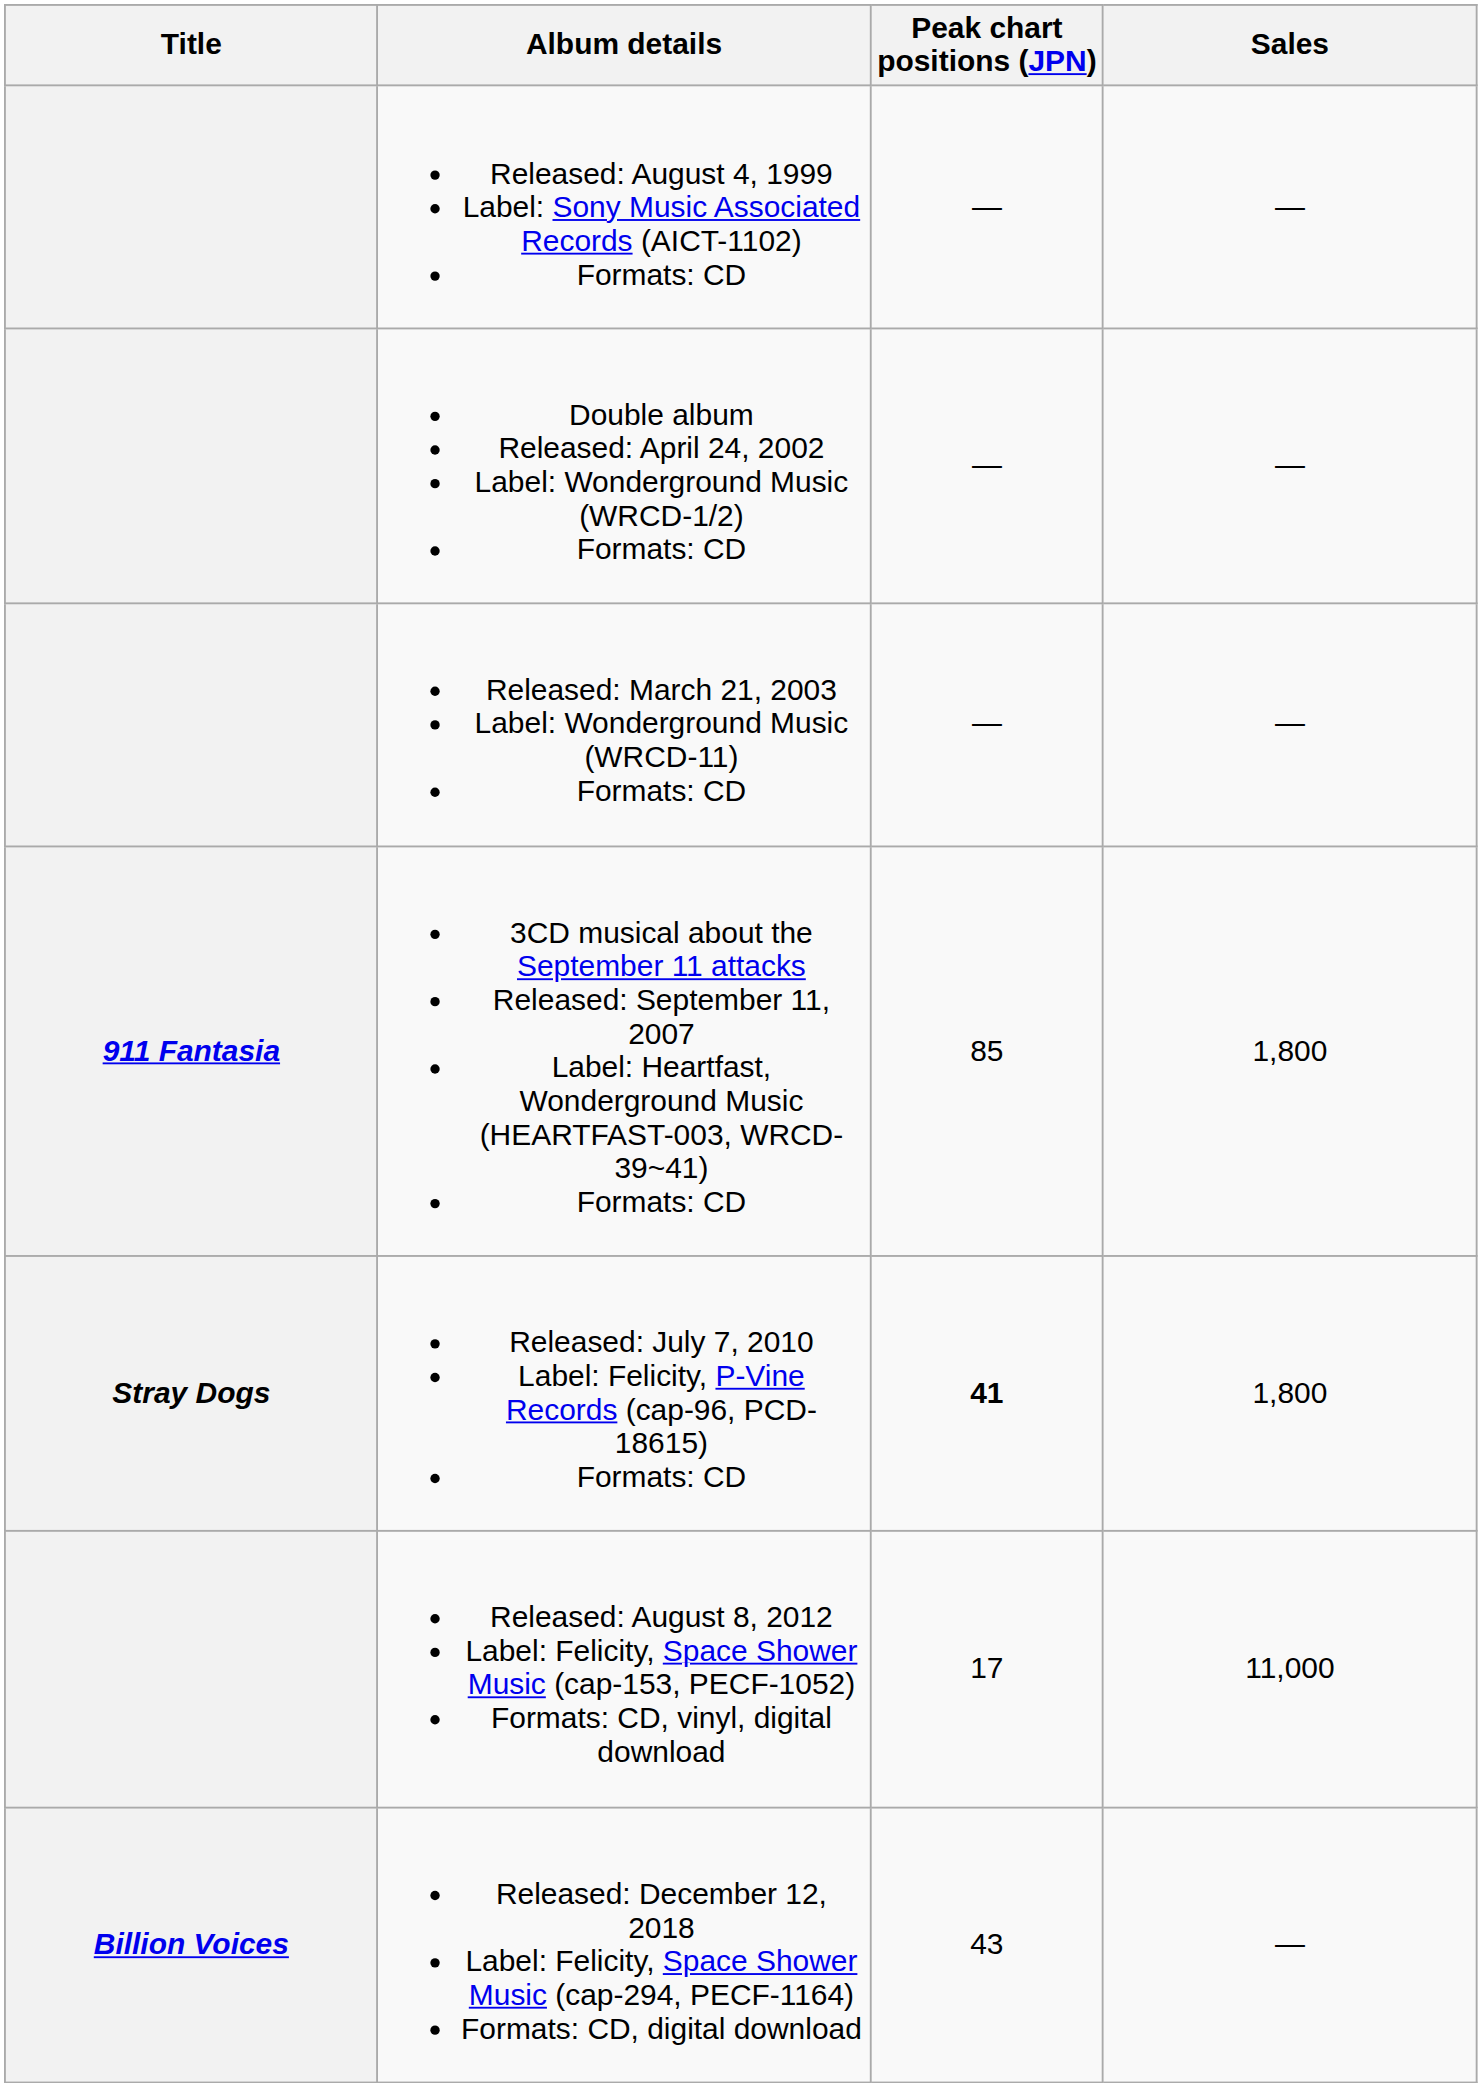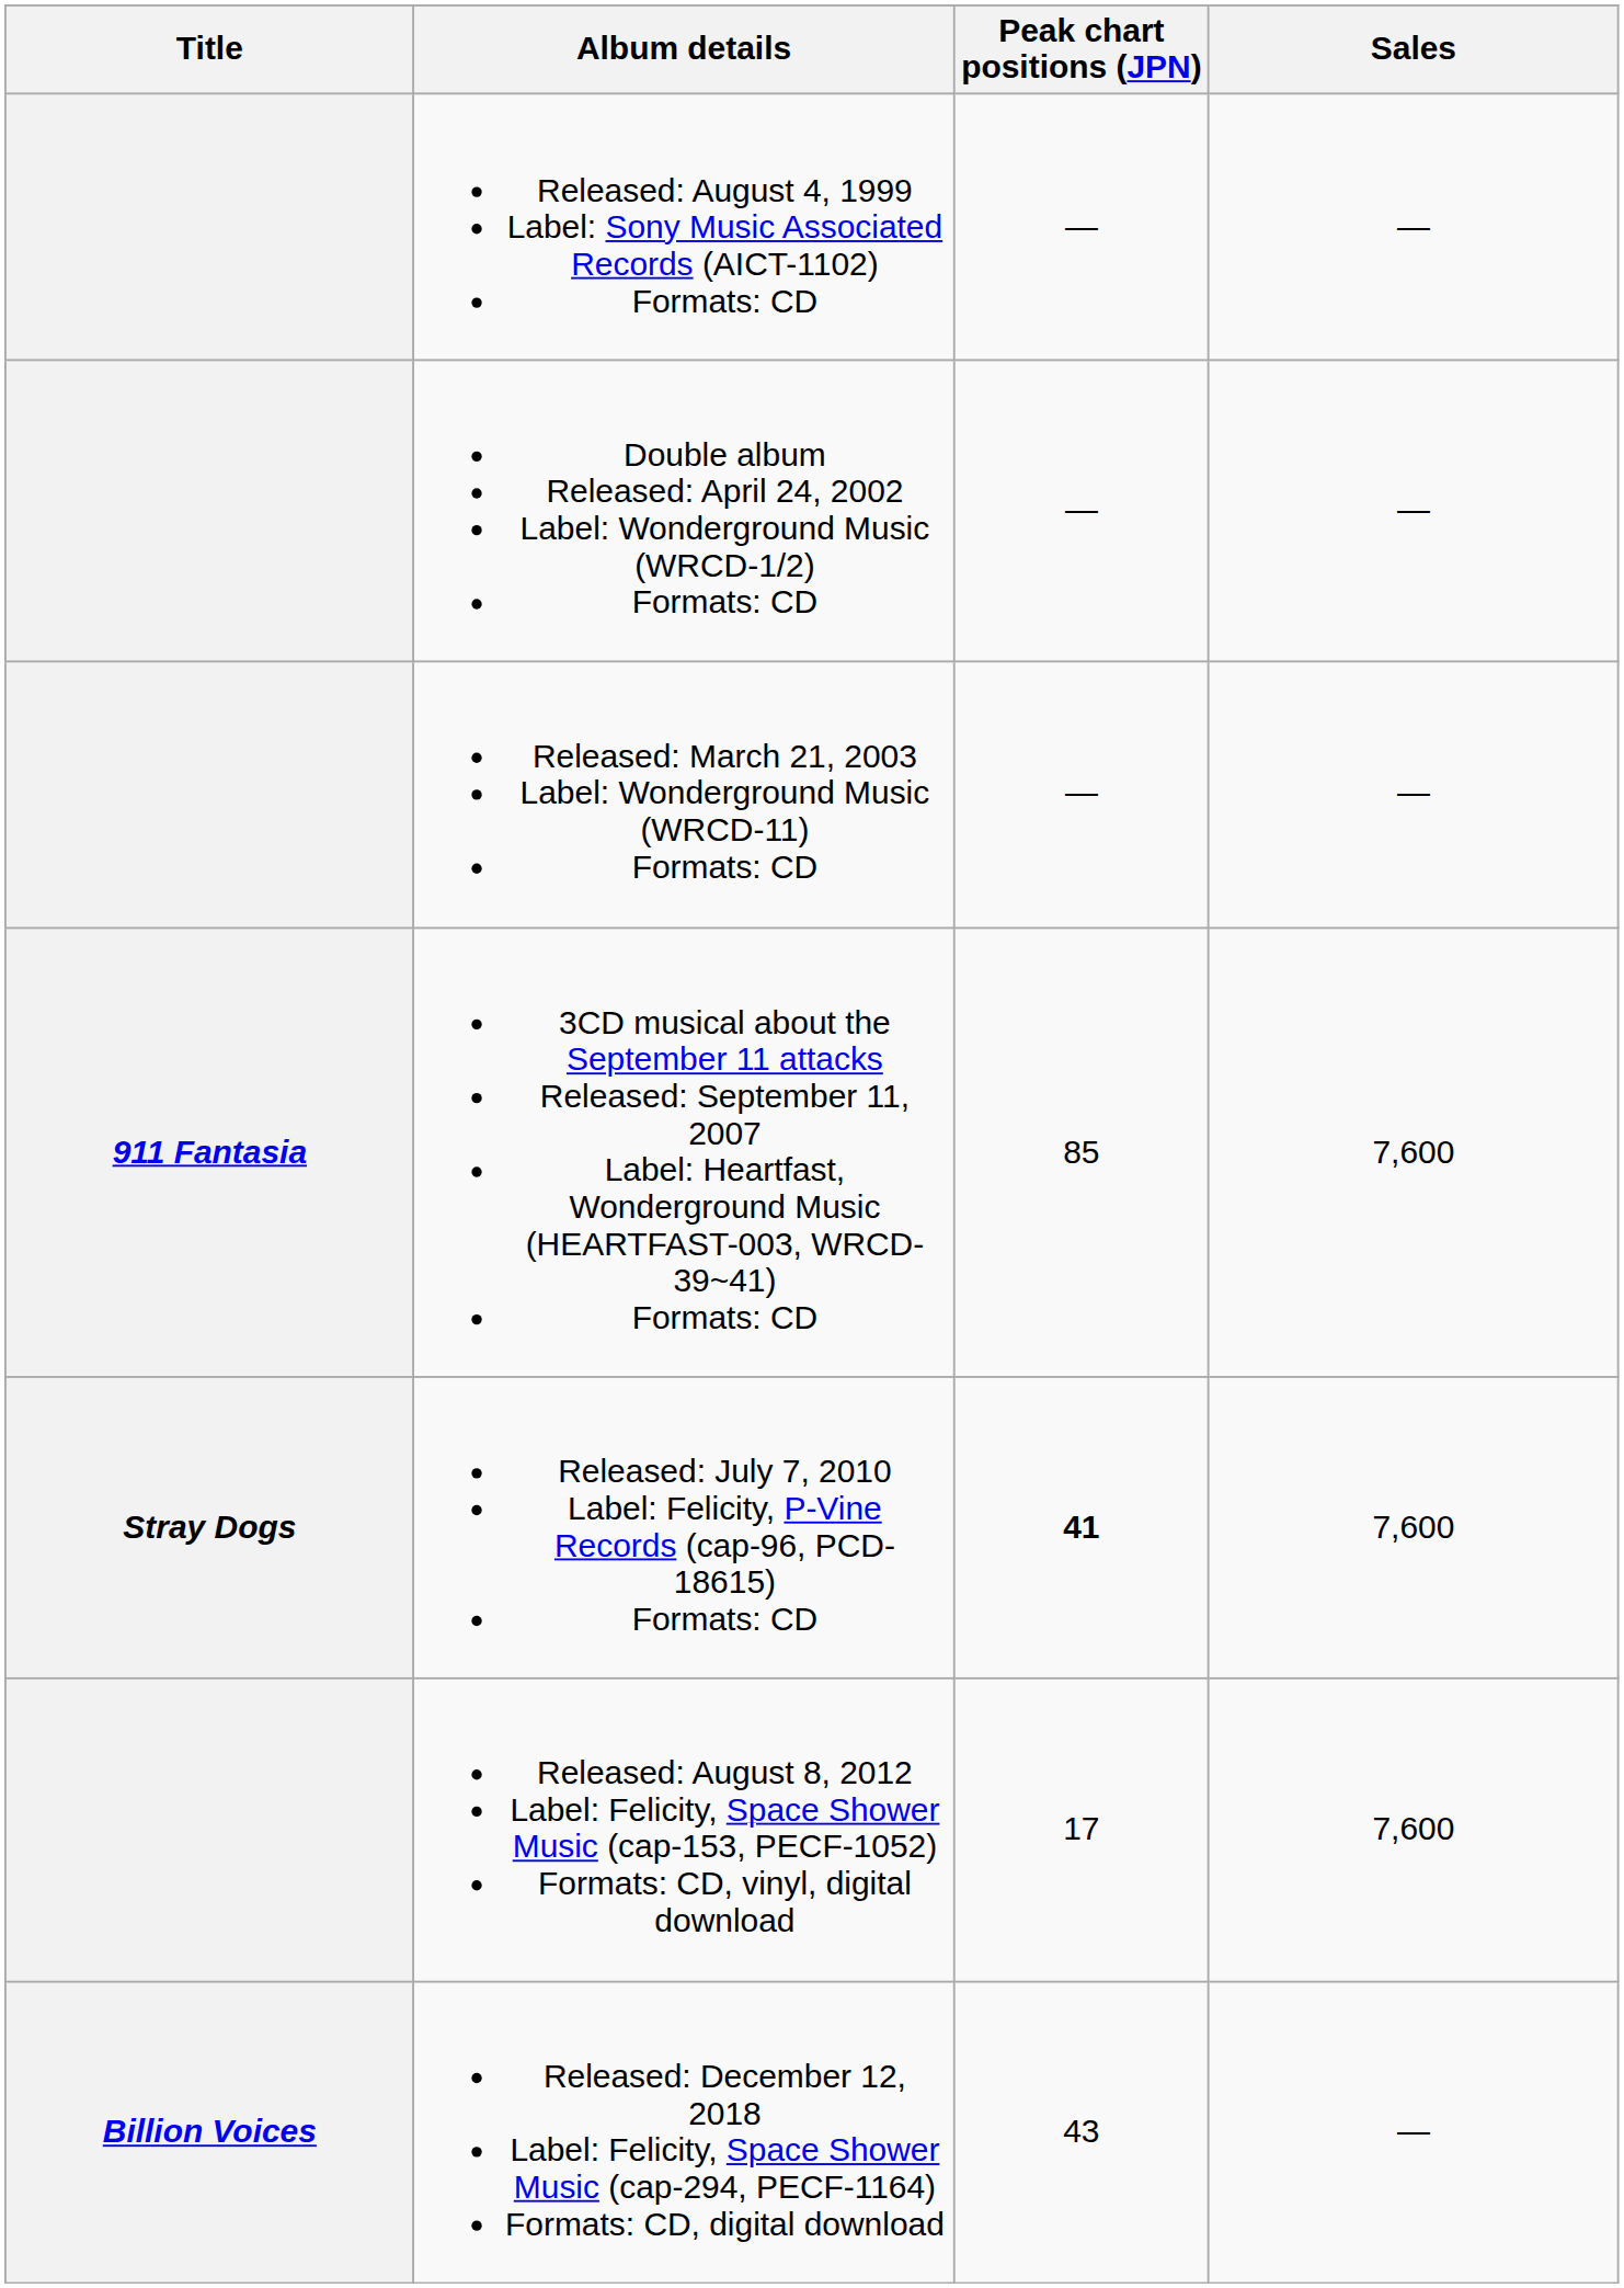row 5 | Sales: 1,800 -> 7,600
row 6 | Sales: 1,800 -> 7,600
row 7 | Sales: 11,000 -> 7,600
